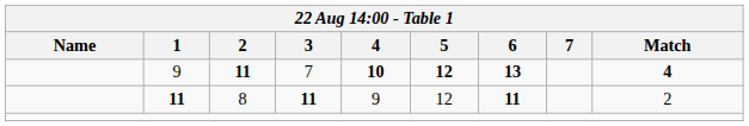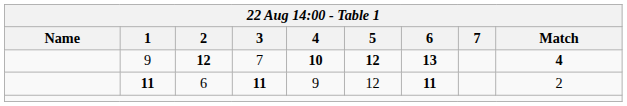row 3 | 2: 11 -> 12
row 4 | 2: 8 -> 6
